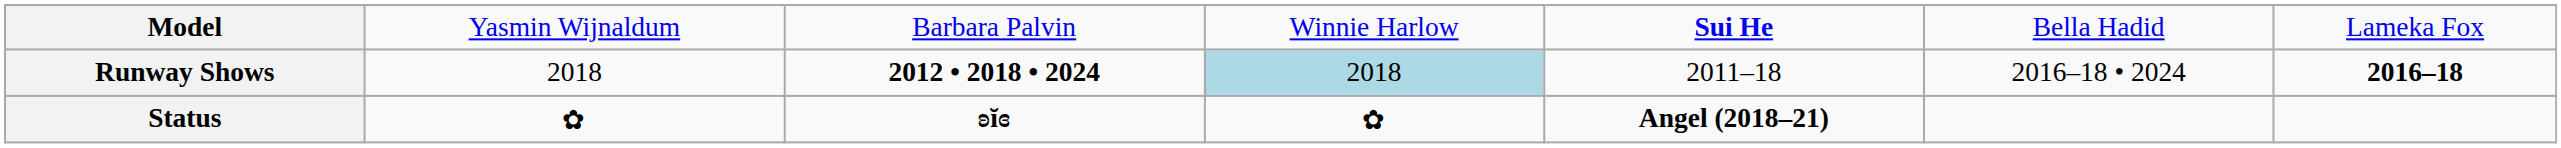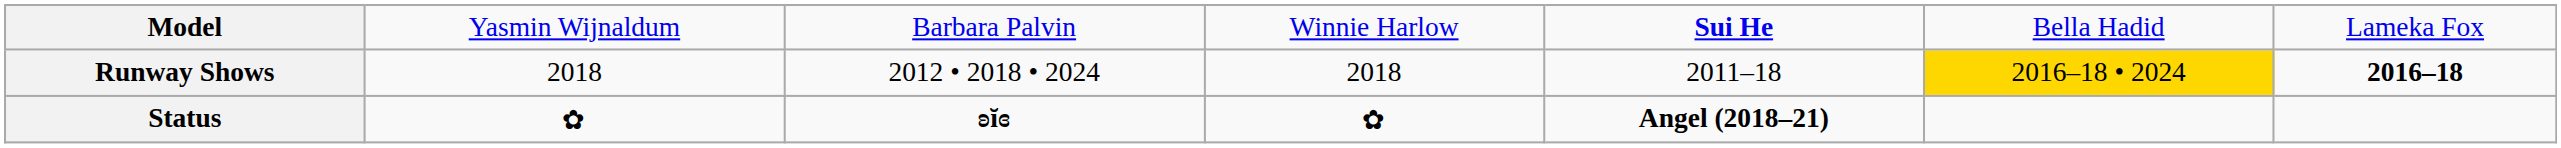Runway Shows | column 3: bold -> normal
Runway Shows | column 4: lightblue background -> no background
Runway Shows | column 6: no background -> gold background
